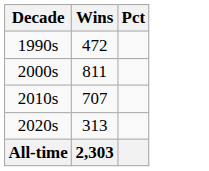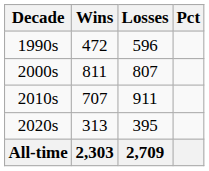+ column: Losses | 596 | 807 | 911 | 395 | 2,709
